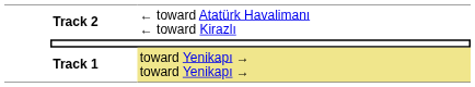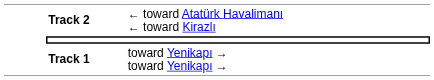Track 1 | column 2: khaki background -> no background
